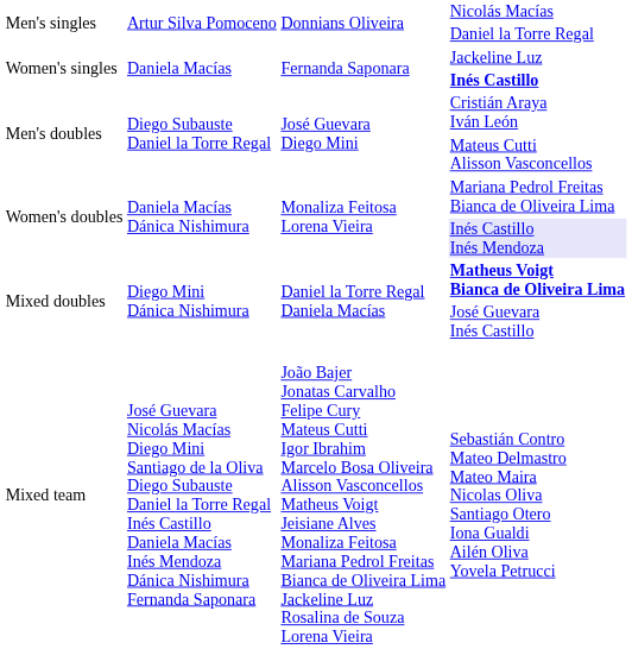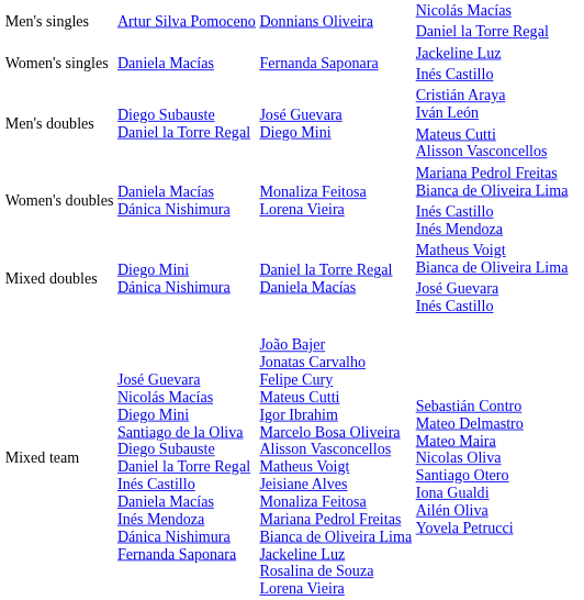Inés Castillo | column 4: bold -> normal
Inés Castillo Inés Mendoza | column 4: lavender background -> no background
Matheus Voigt Bianca de Oliveira Lima | column 4: bold -> normal
